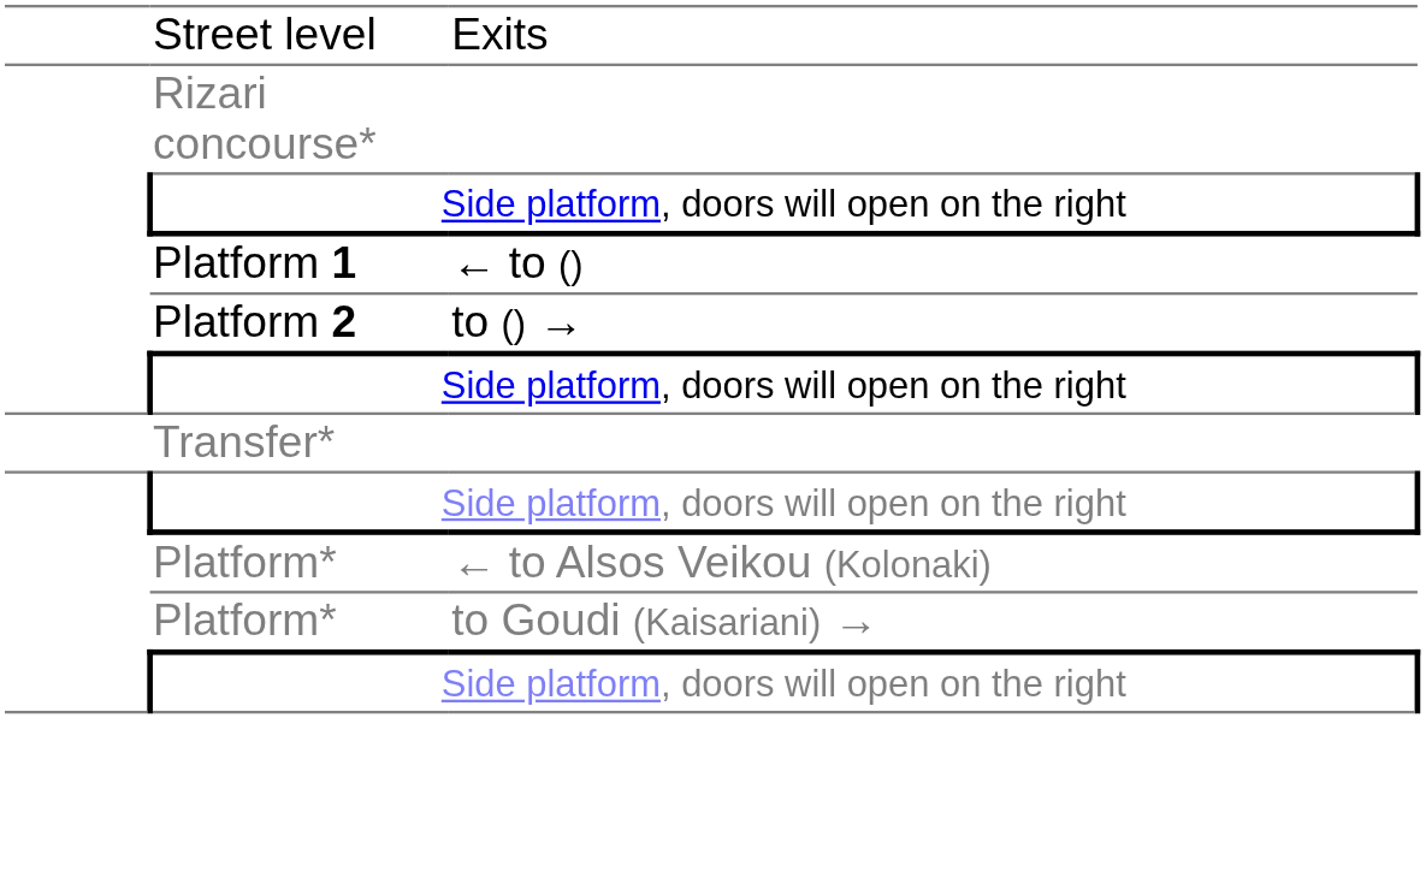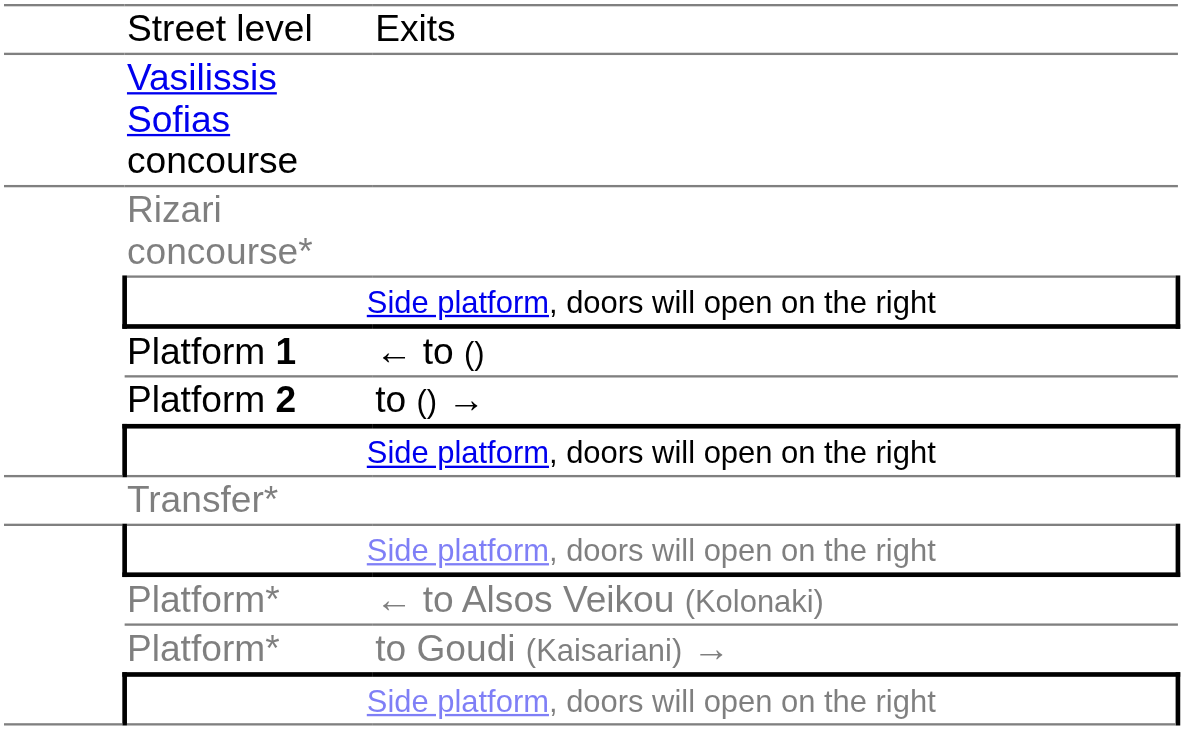+ row: Vasilissis Sofias concourse
